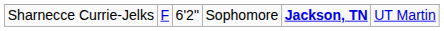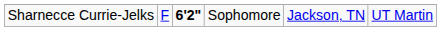Sharnecce Currie-Jelks | column 3: normal -> bold
Sharnecce Currie-Jelks | column 5: bold -> normal
